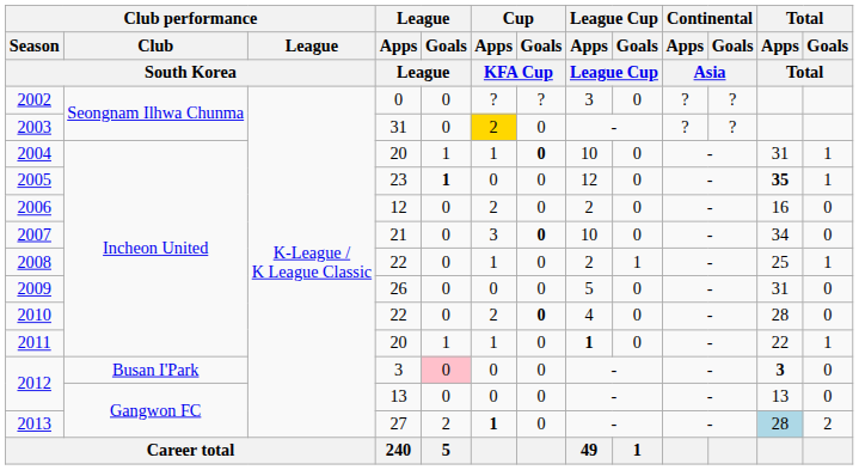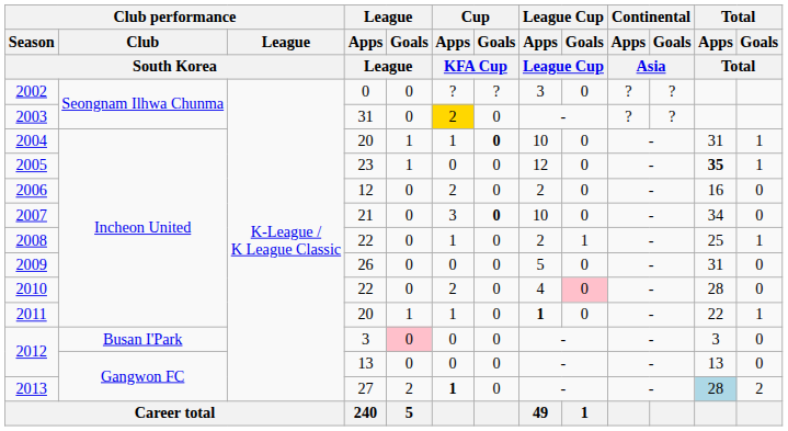2005 | League / Goals / League: bold -> normal
2010 | Cup / Goals / KFA Cup: bold -> normal
2010 | League Cup / Goals / League Cup: no background -> pink background
2012 / 3 | Total / Apps / Total: bold -> normal
